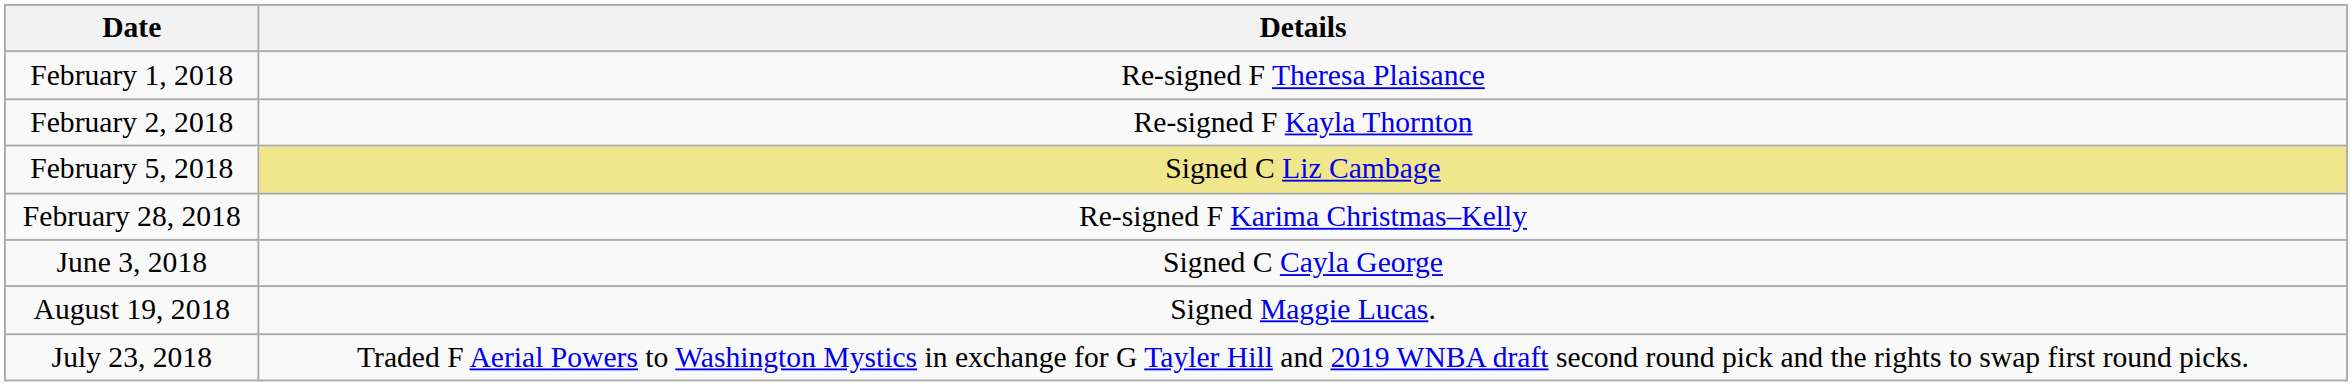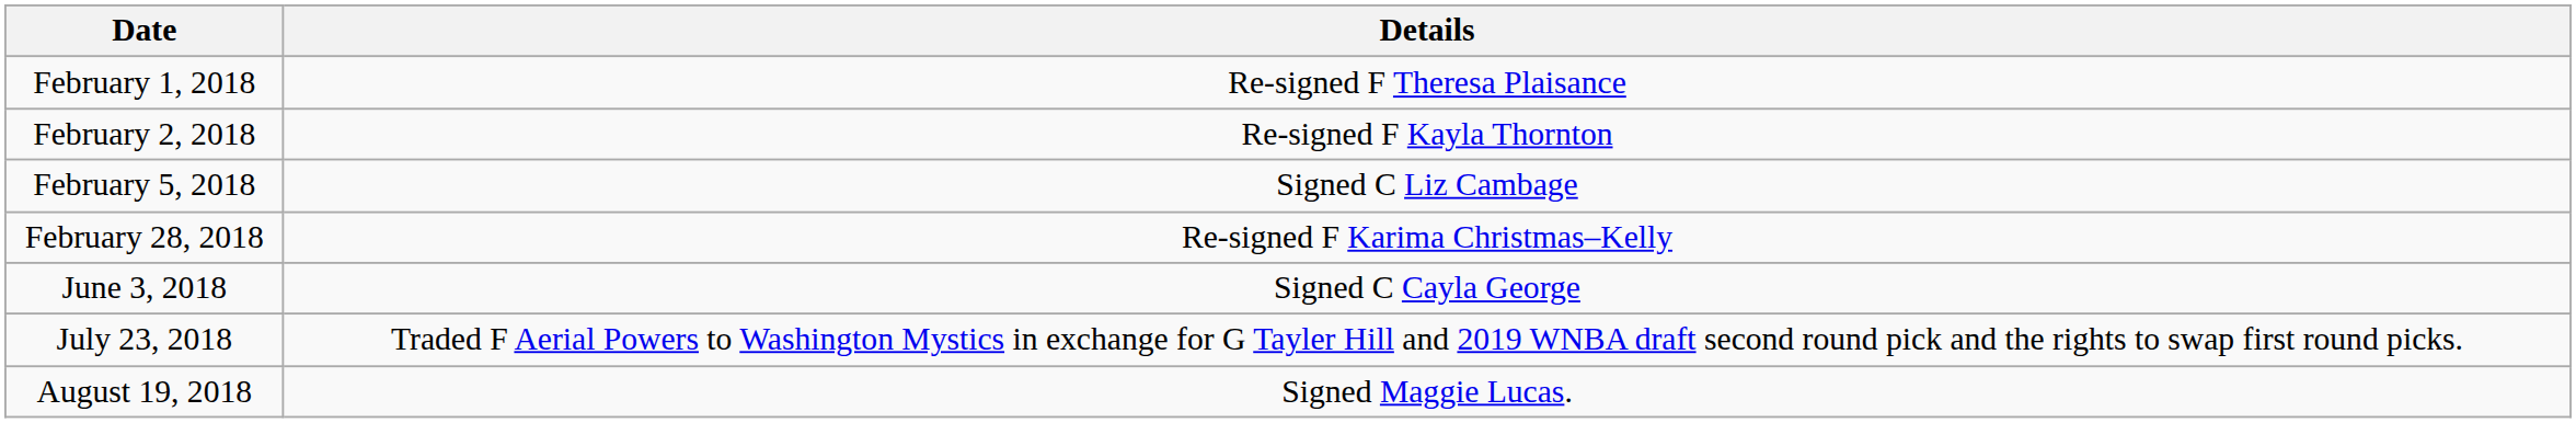February 5, 2018 | Details: khaki background -> no background
rows swapped: July 23, 2018 <-> August 19, 2018
